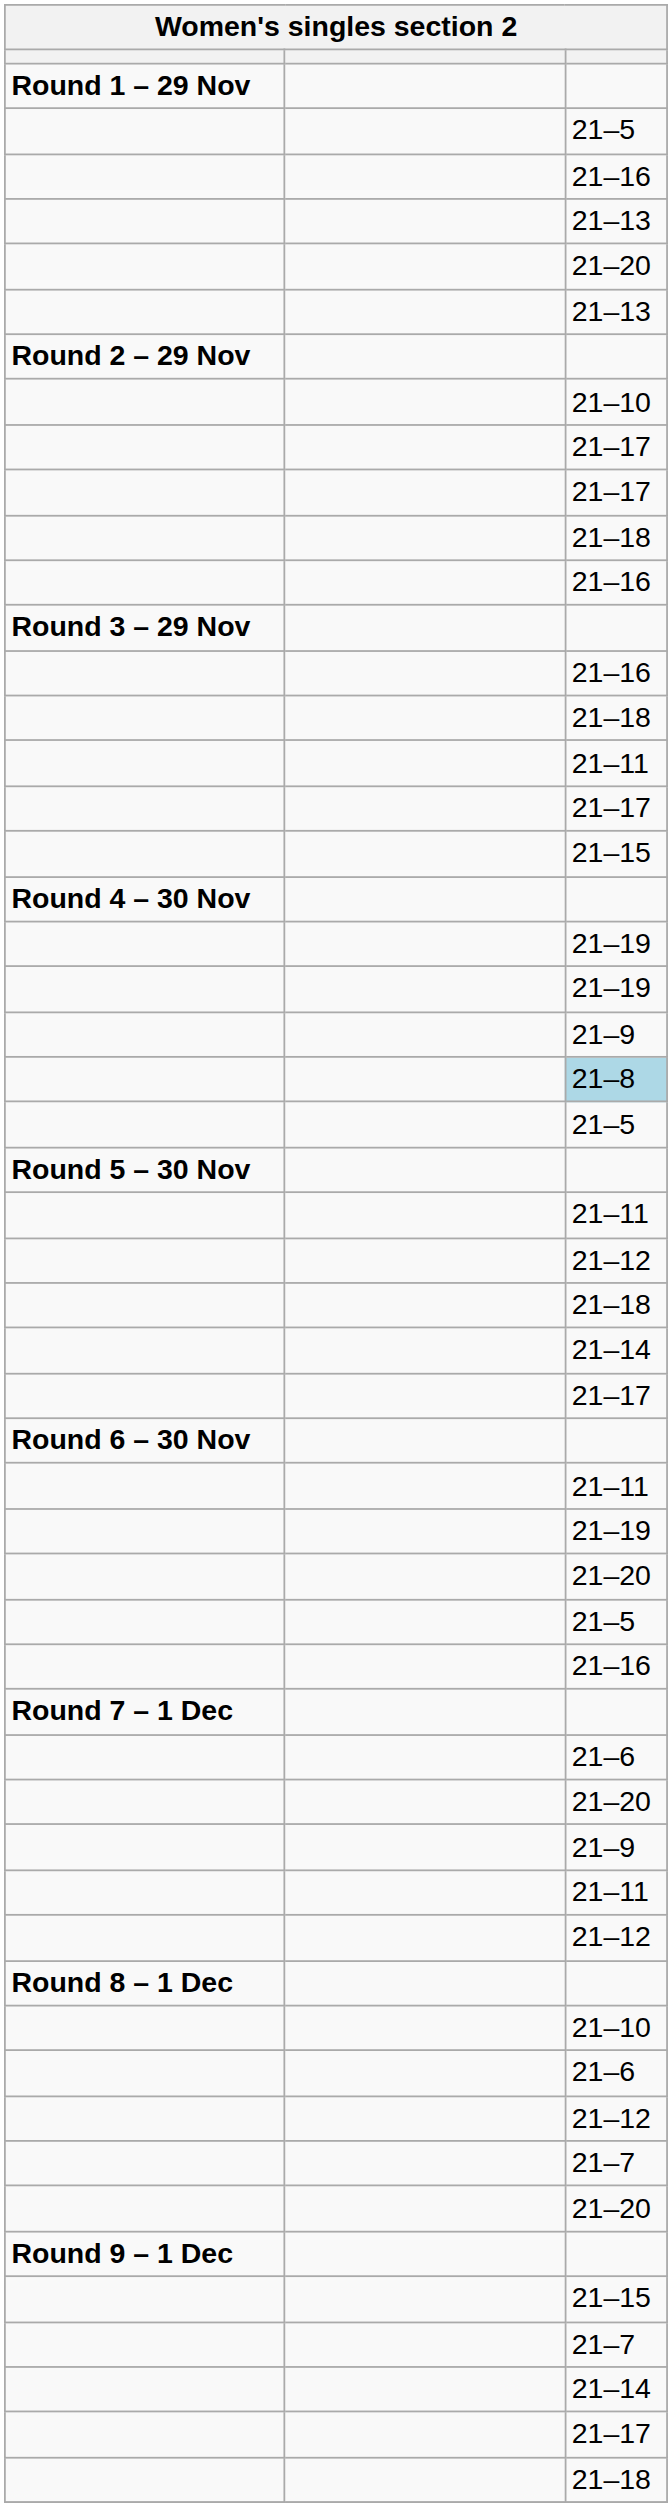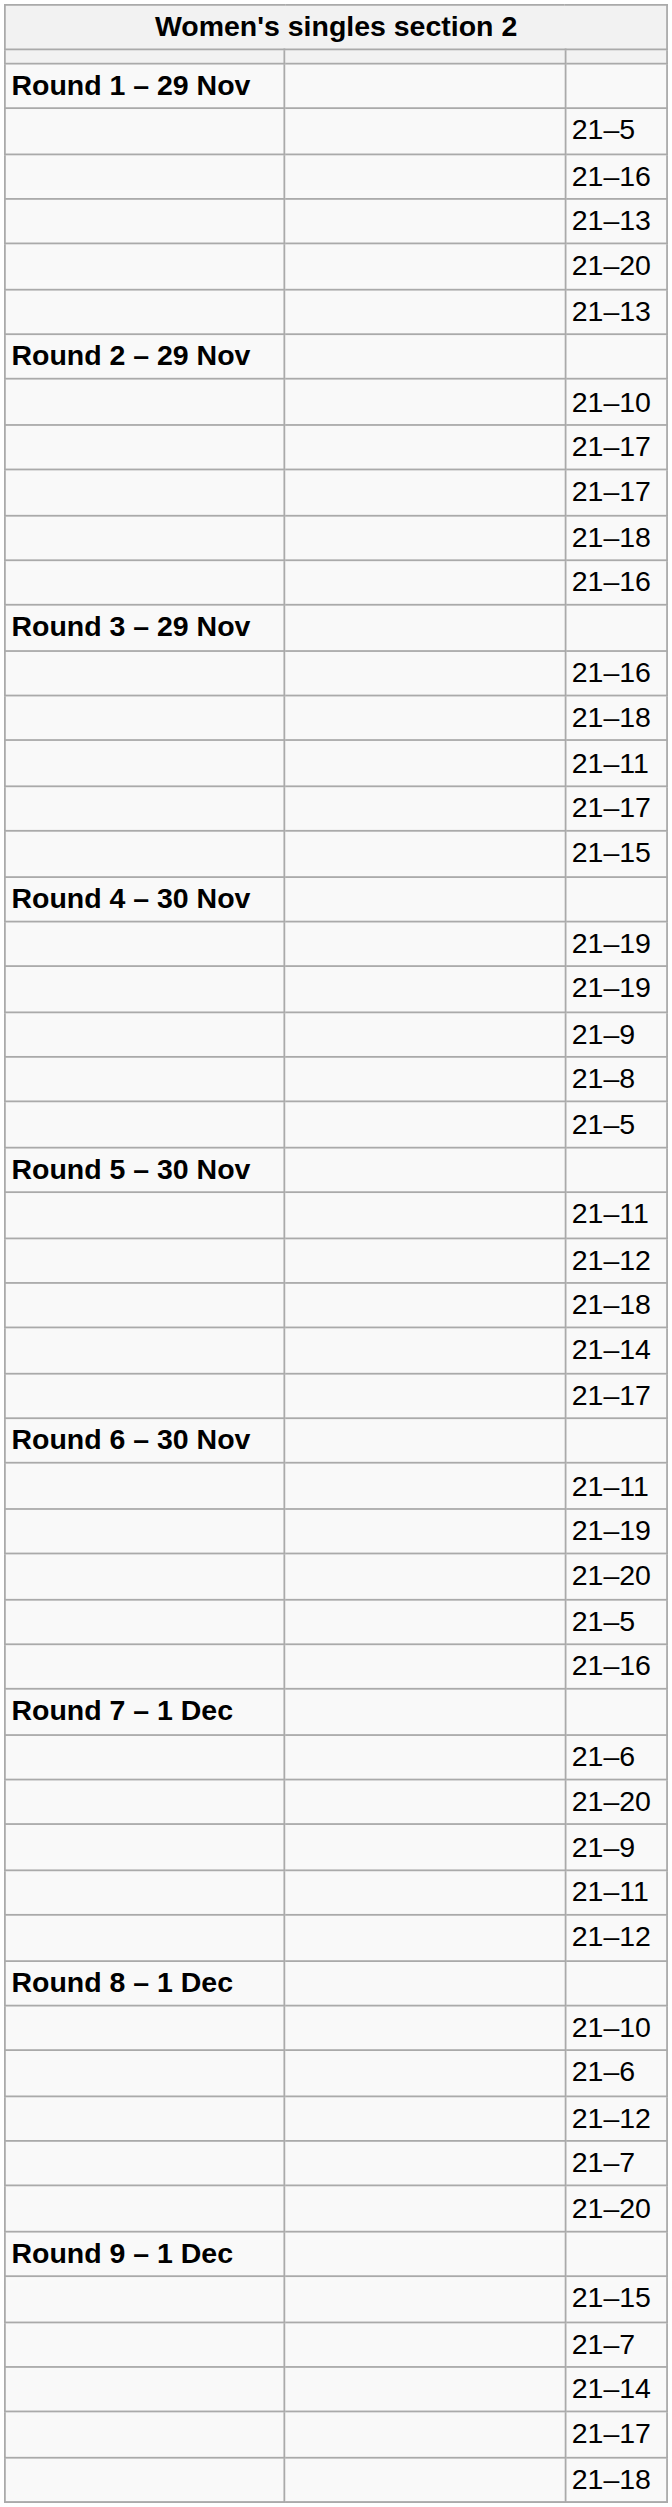21–8 | column 3: lightblue background -> no background
